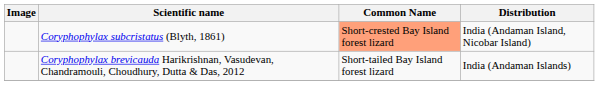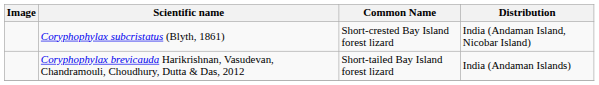Coryphophylax subcristatus (Blyth, 1861) | Common Name: lightsalmon background -> no background
